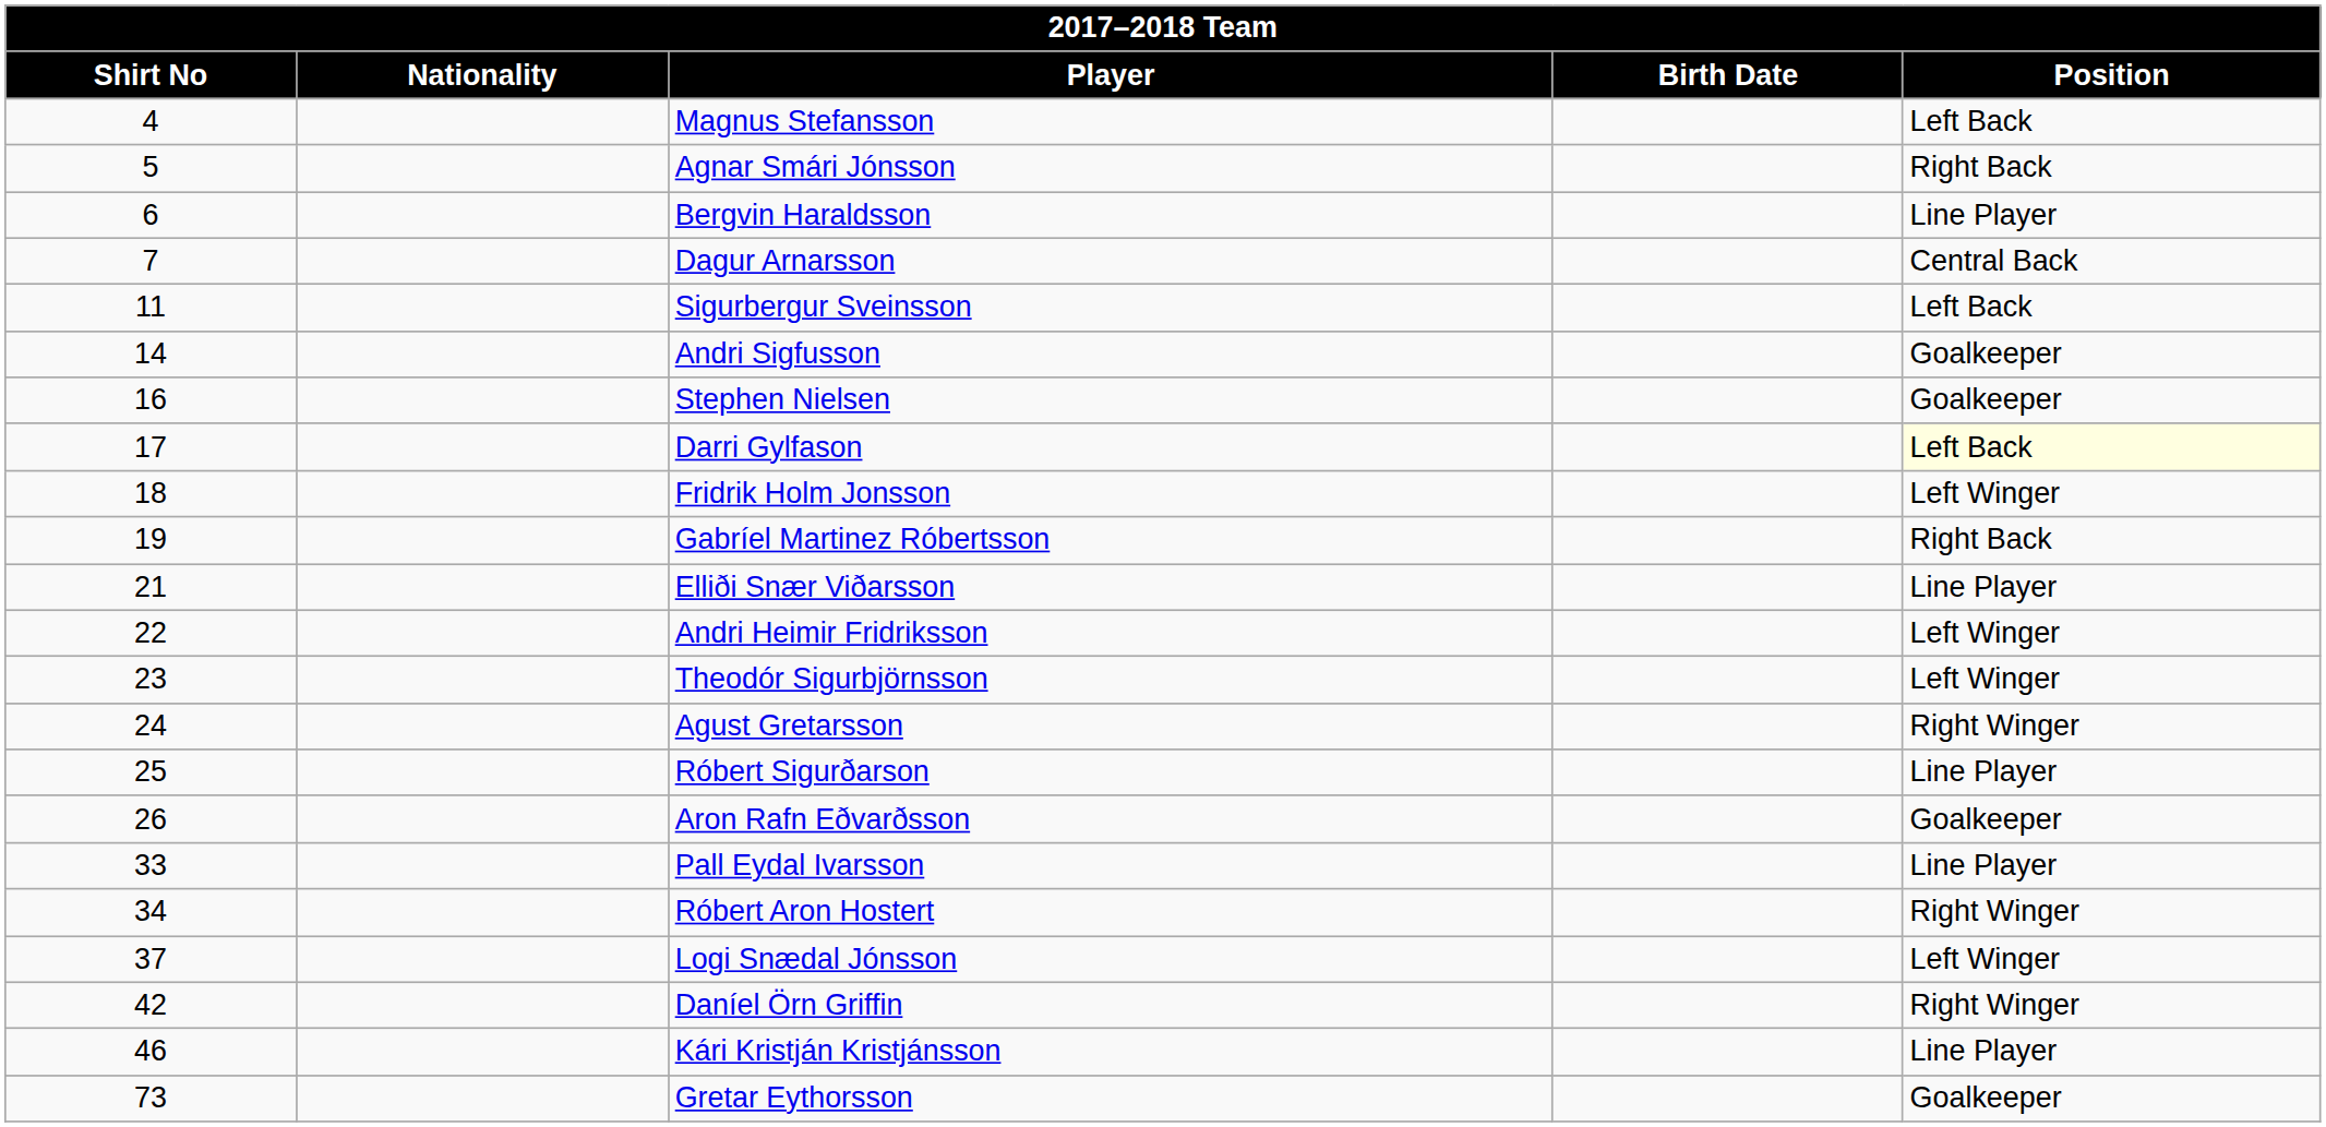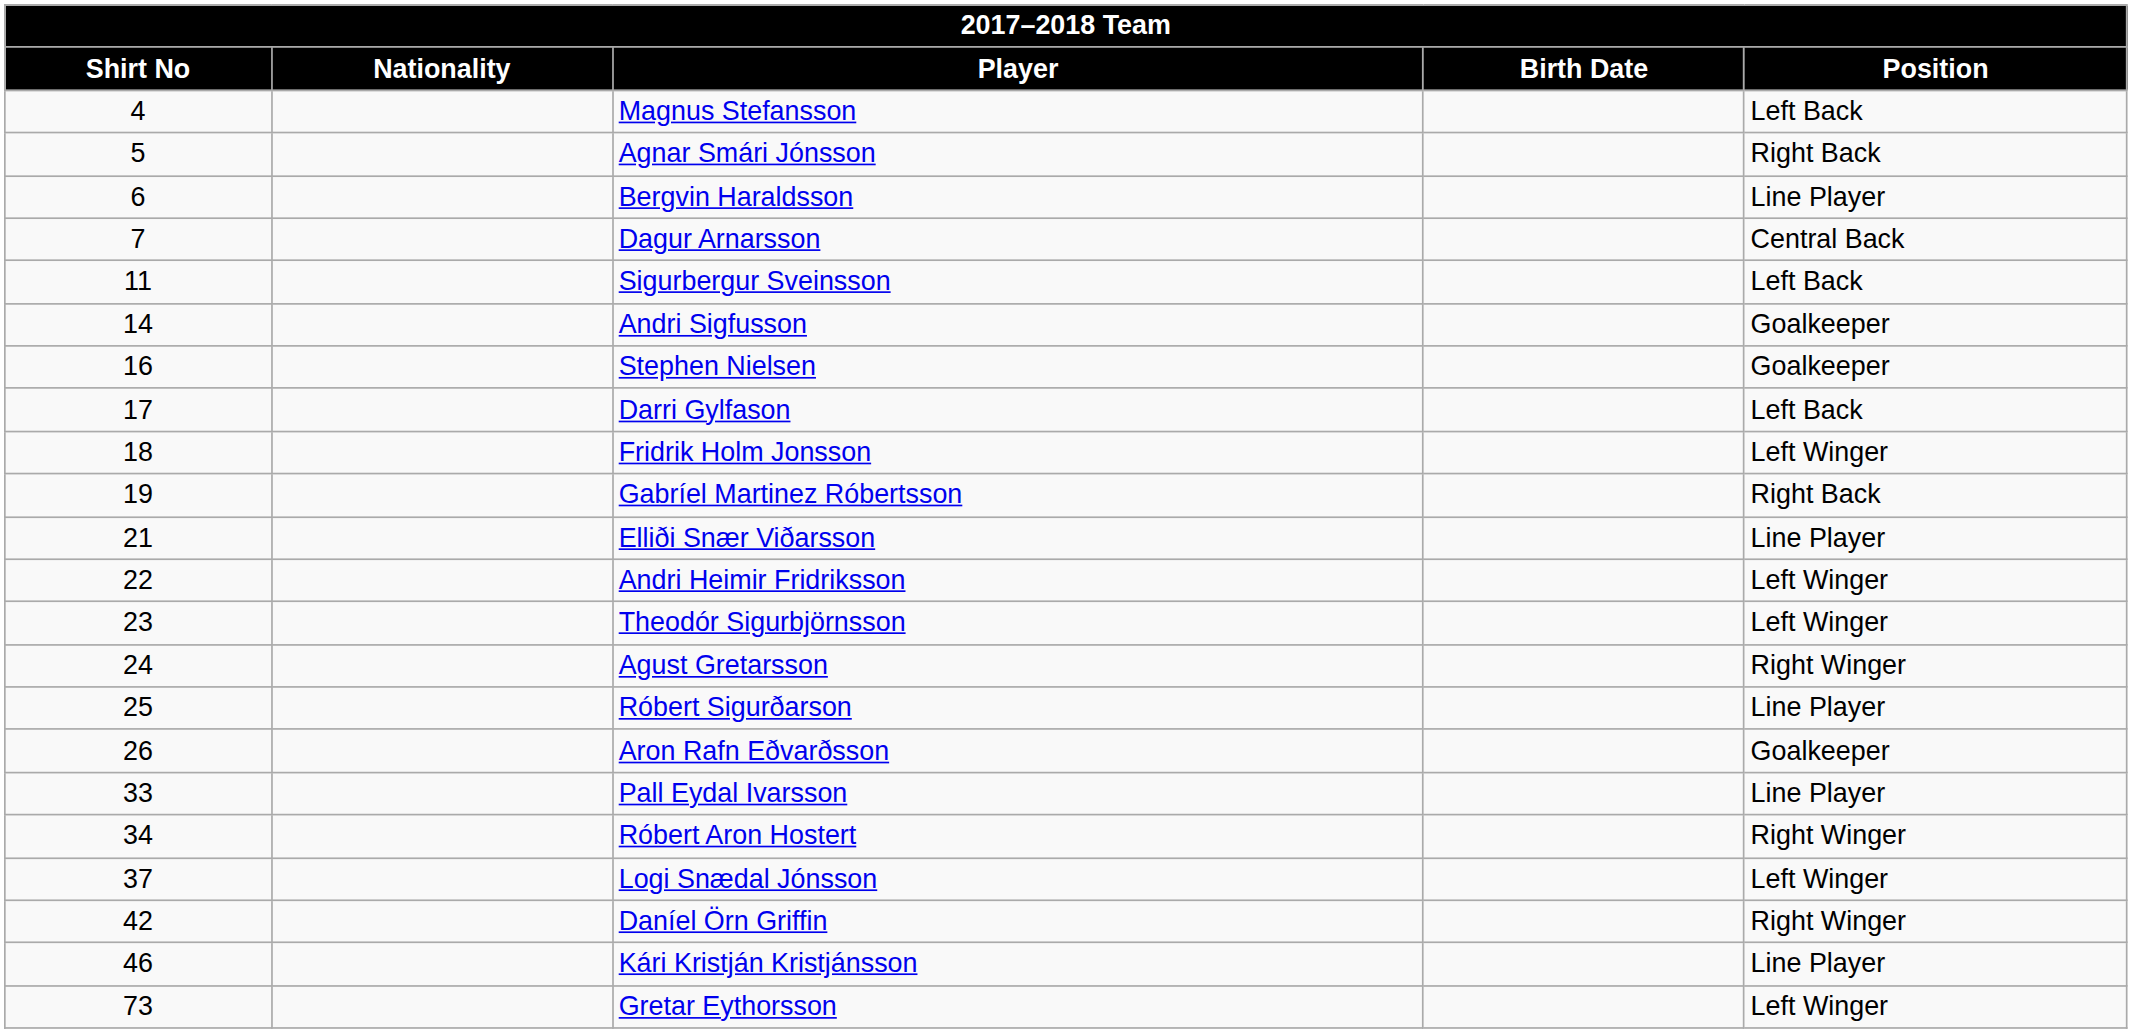Darri Gylfason | Position: lightyellow background -> no background
Gretar Eythorsson | Position: Goalkeeper -> Left Winger
